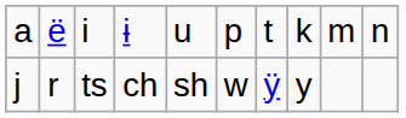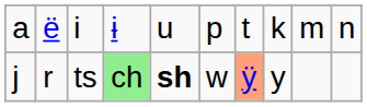ts | column 4: no background -> lightgreen background
ts | column 5: normal -> bold
ts | column 7: no background -> lightsalmon background
